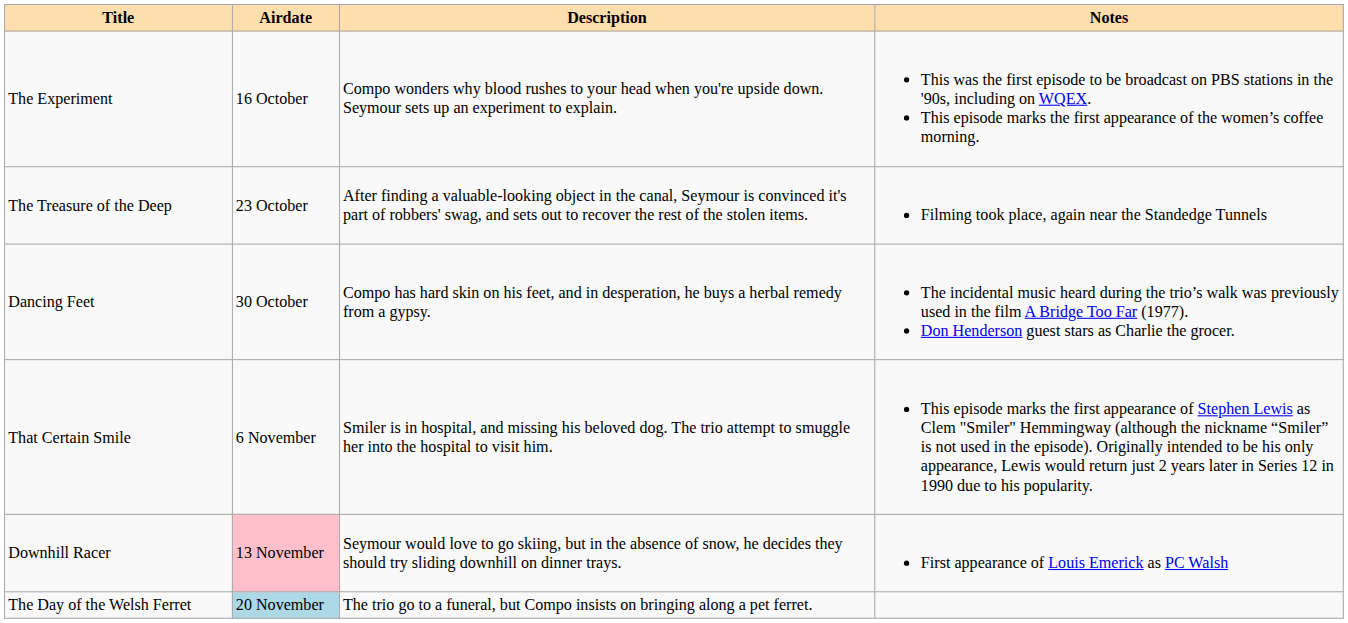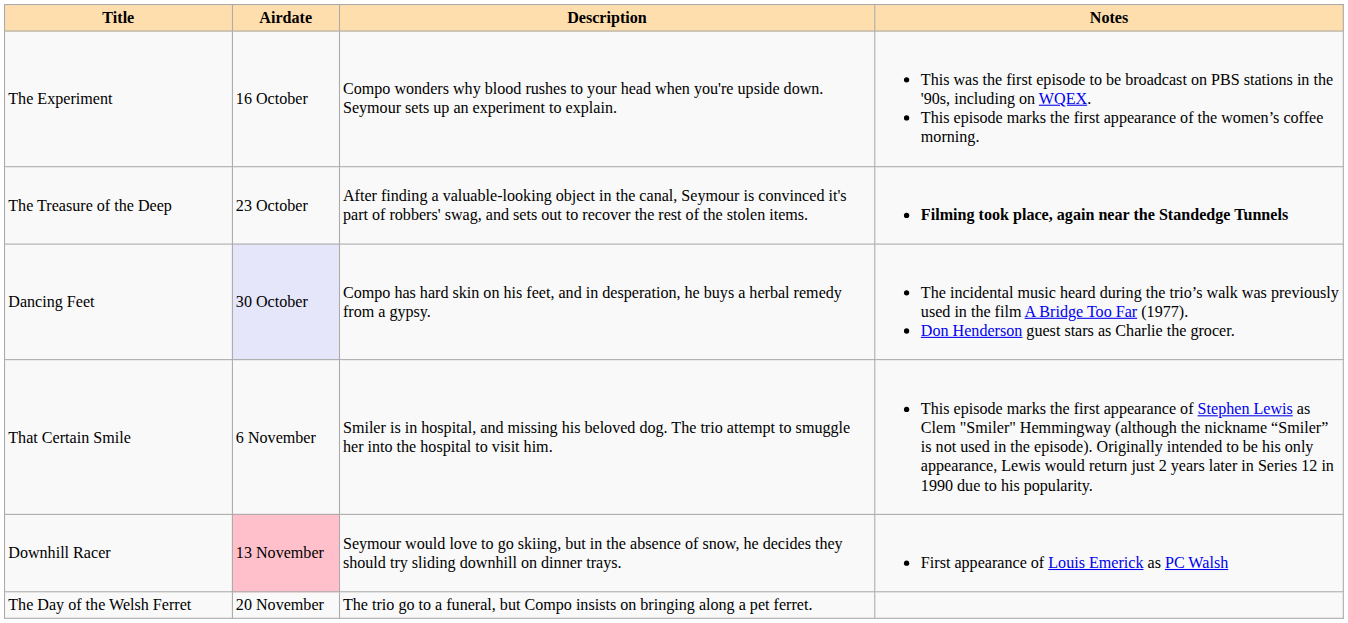The Treasure of the Deep | Notes: normal -> bold
Dancing Feet | Airdate: no background -> lavender background
The Day of the Welsh Ferret | Airdate: lightblue background -> no background
